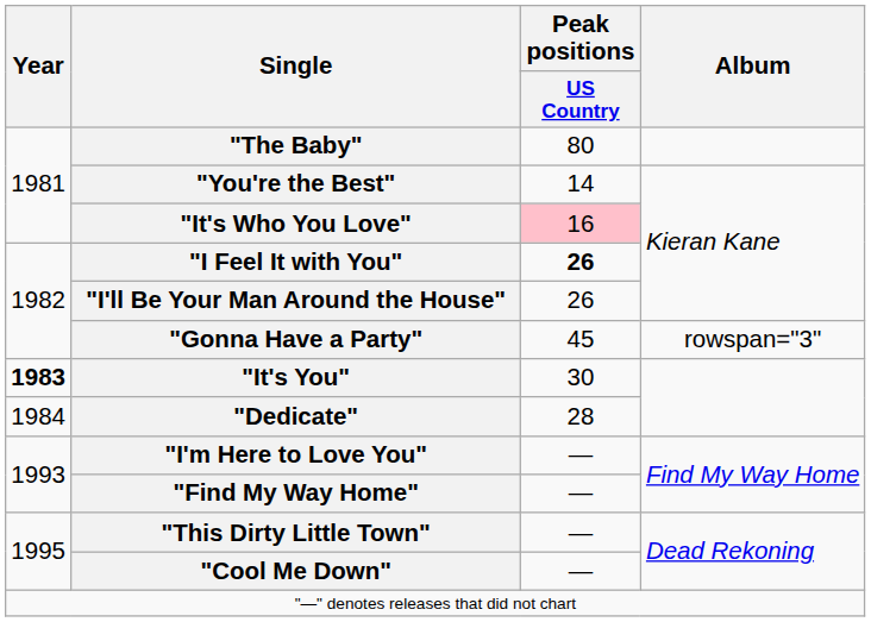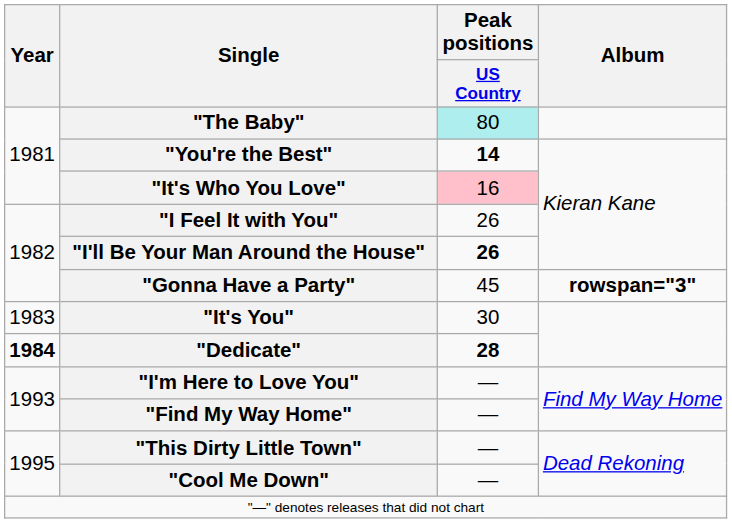"The Baby" | Peak positions / US Country: no background -> paleturquoise background
"You're the Best" | Peak positions / US Country: normal -> bold
"I Feel It with You" | Peak positions / US Country: bold -> normal
"I'll Be Your Man Around the House" | Peak positions / US Country: normal -> bold
"Gonna Have a Party" | Album: normal -> bold
"It's You" | Year: bold -> normal
"Dedicate" | Year: normal -> bold
"Dedicate" | Peak positions / US Country: normal -> bold
